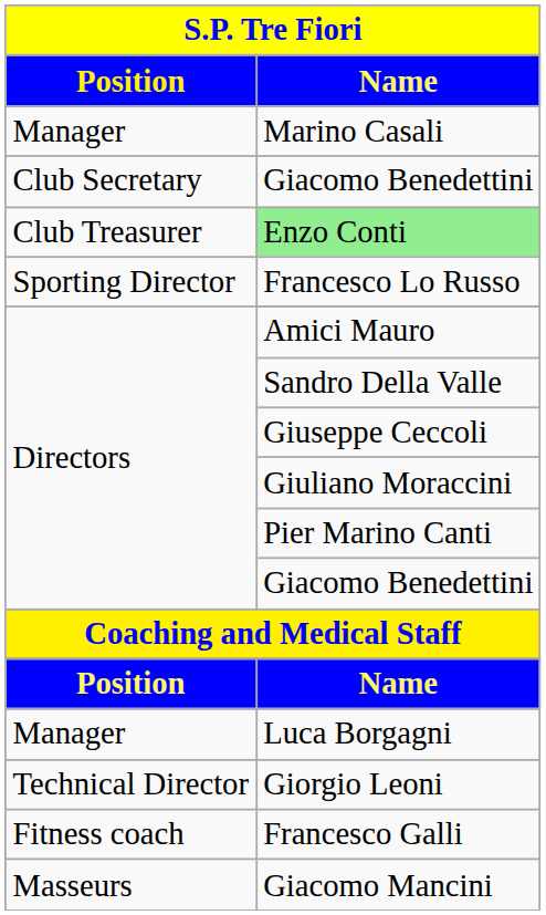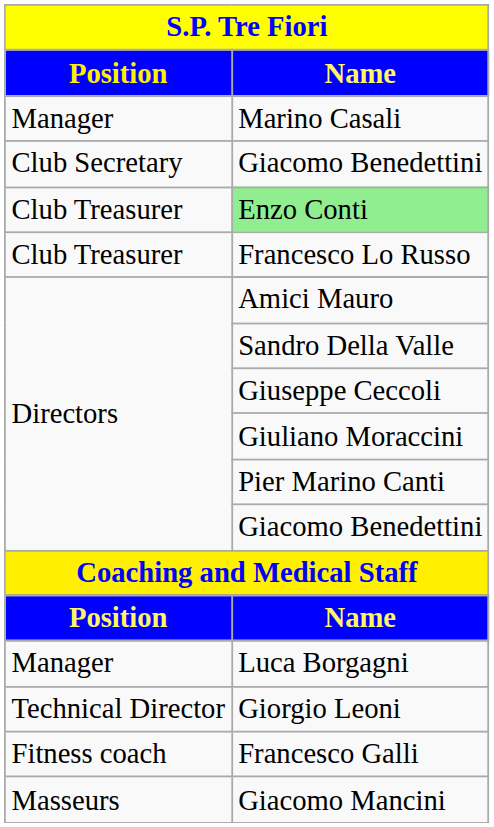row 6 | Position: Sporting Director -> Club Treasurer
